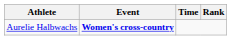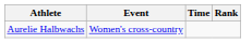Aurelie Halbwachs | Event: bold -> normal
